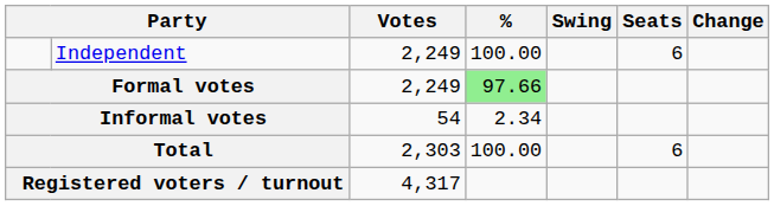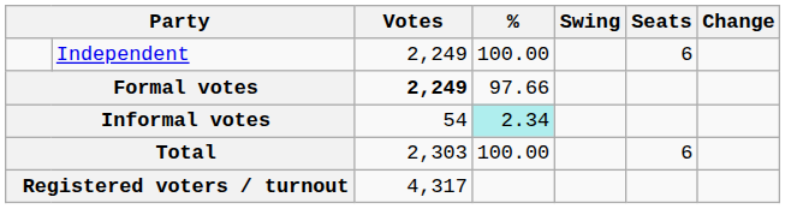Formal votes | Votes: normal -> bold
Formal votes | %: lightgreen background -> no background
Informal votes | %: no background -> paleturquoise background
